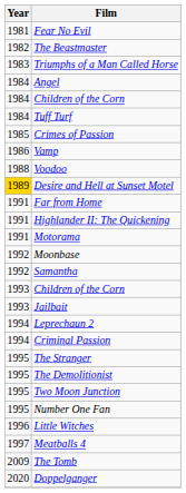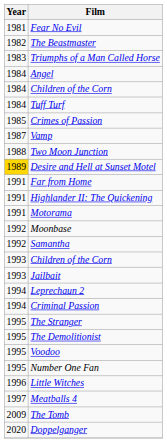row 9 | Year: 1986 -> 1987
row 10 | Film: Voodoo -> Two Moon Junction
row 23 | Film: Two Moon Junction -> Voodoo
